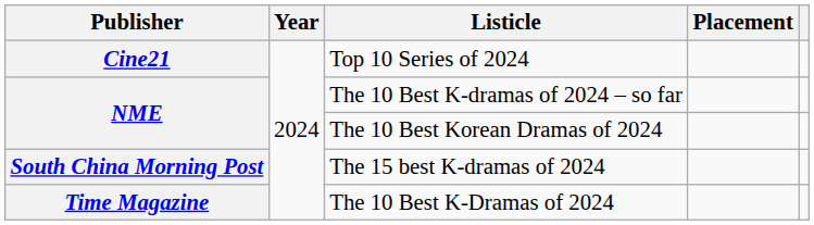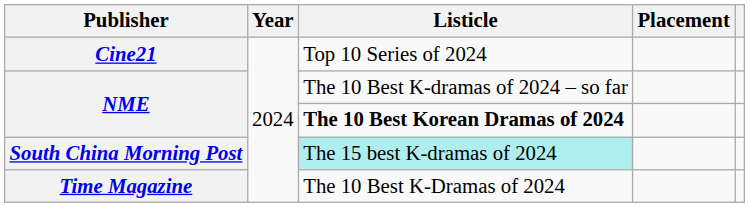The 10 Best Korean Dramas of 2024 | Listicle: normal -> bold
The 15 best K-dramas of 2024 | Listicle: no background -> paleturquoise background
